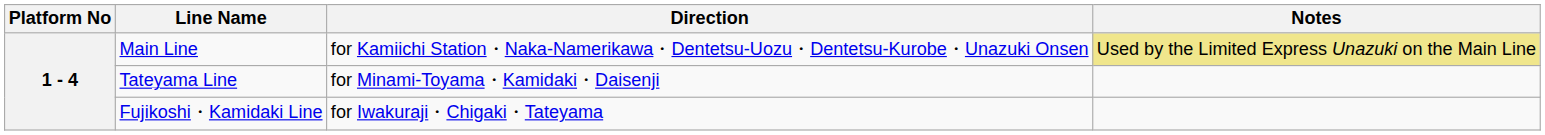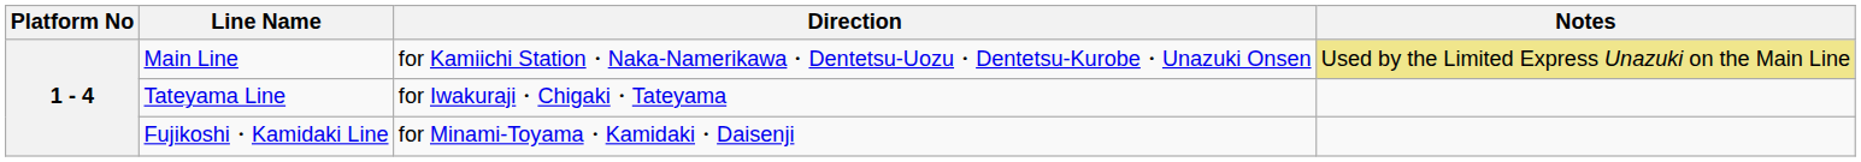Tateyama Line | Direction: for Minami-Toyama・Kamidaki・Daisenji -> for Iwakuraji・Chigaki・Tateyama
Fujikoshi・Kamidaki Line | Direction: for Iwakuraji・Chigaki・Tateyama -> for Minami-Toyama・Kamidaki・Daisenji
